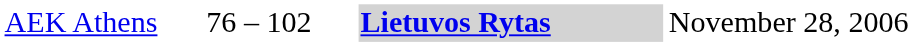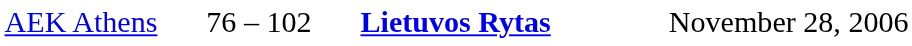AEK Athens | column 3: lightgrey background -> no background
